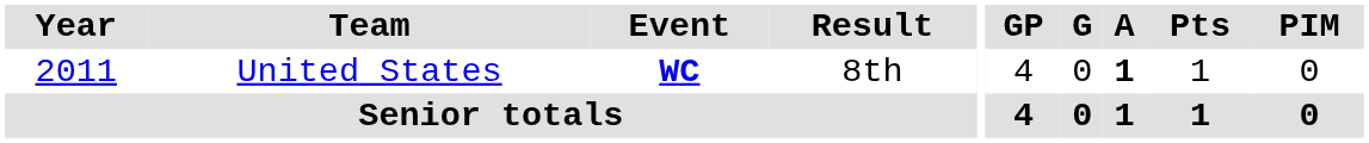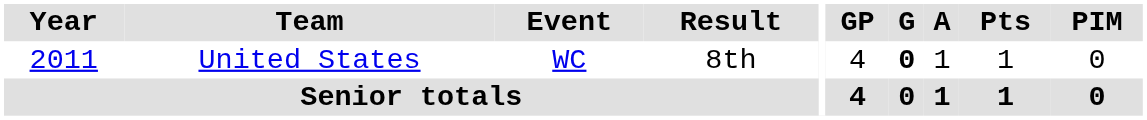United States | Event: bold -> normal
United States | G: normal -> bold
United States | A: bold -> normal
